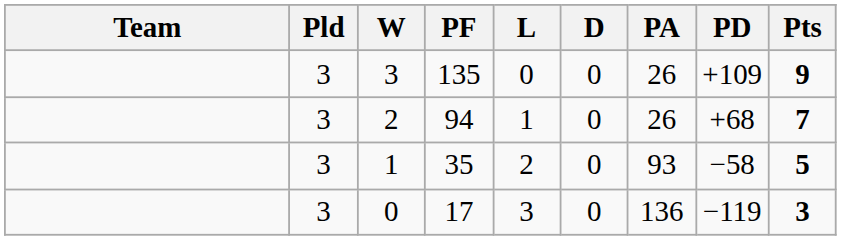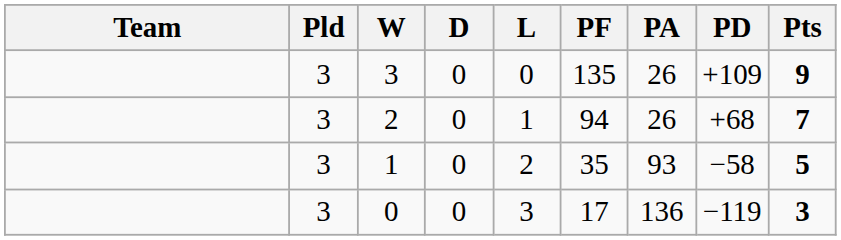columns swapped: D <-> PF
